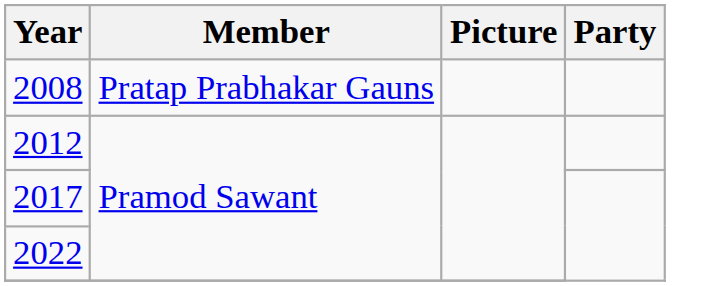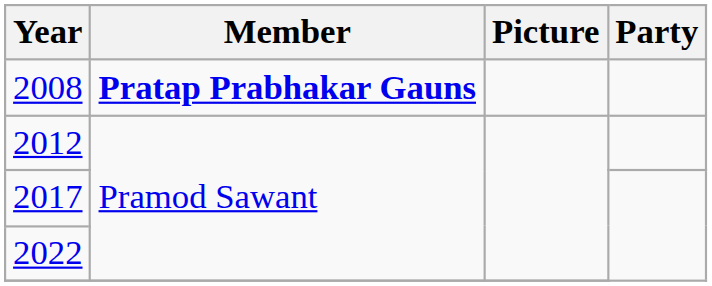2008 | Member: normal -> bold
